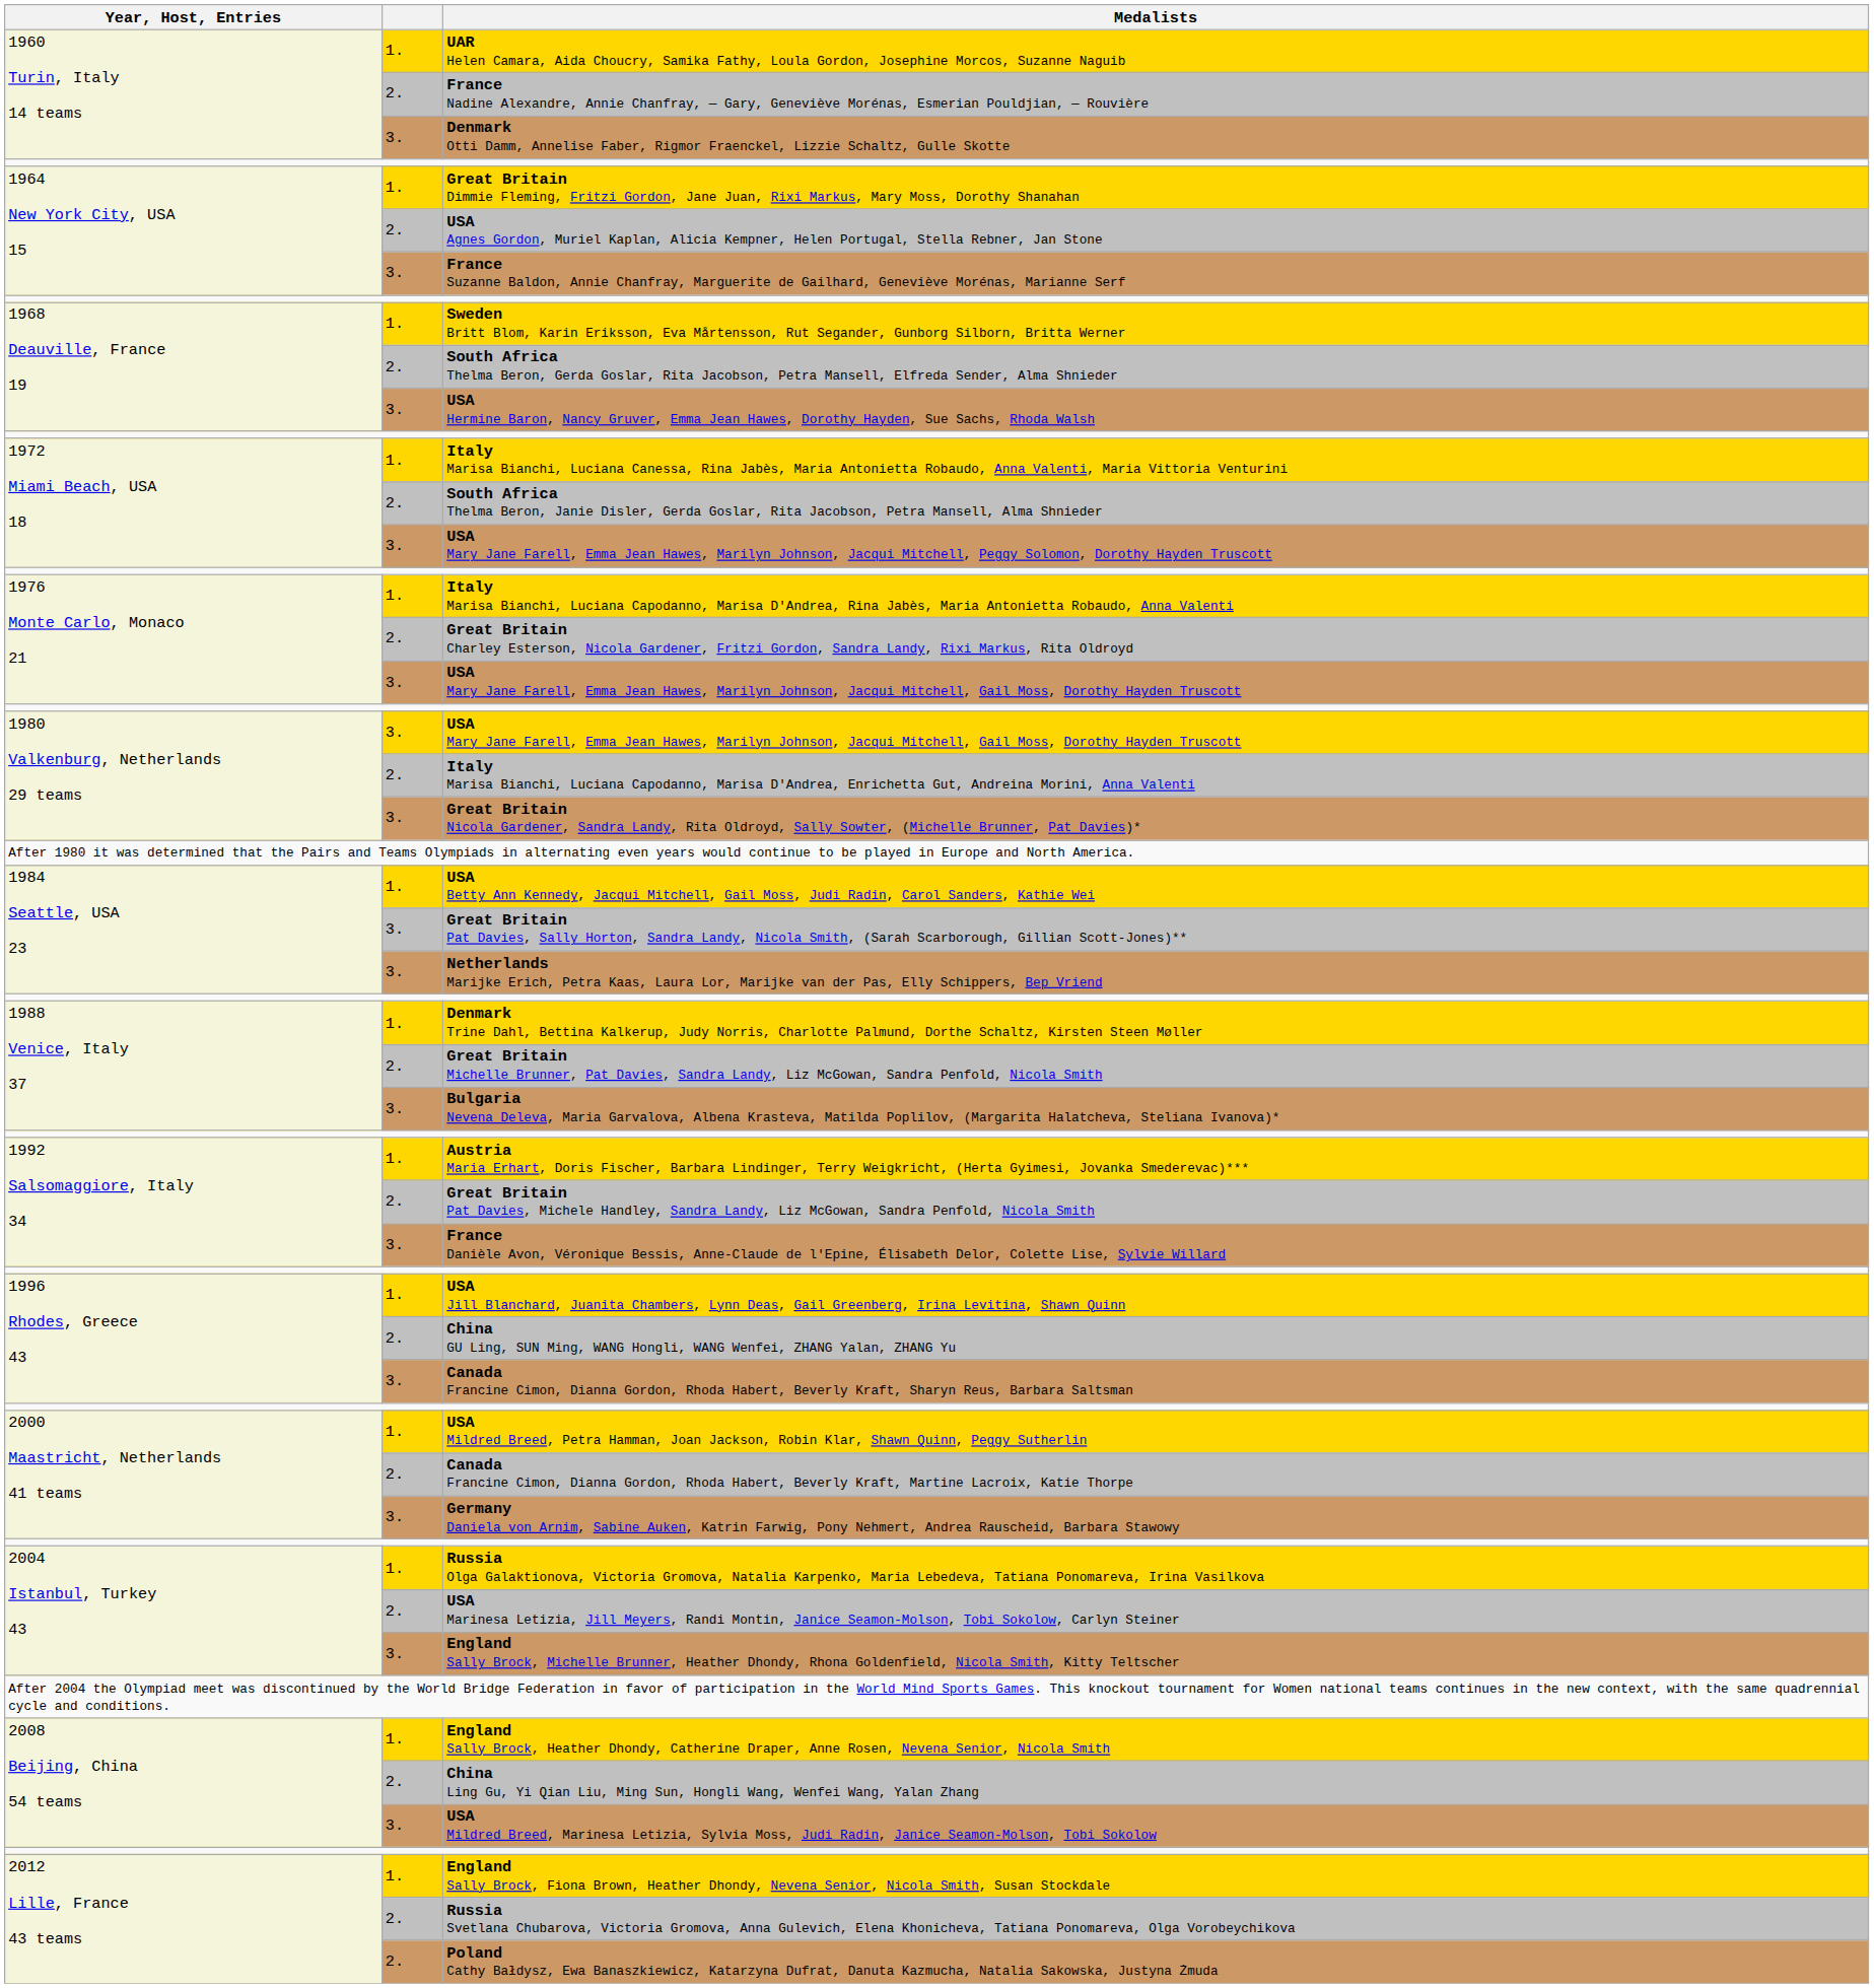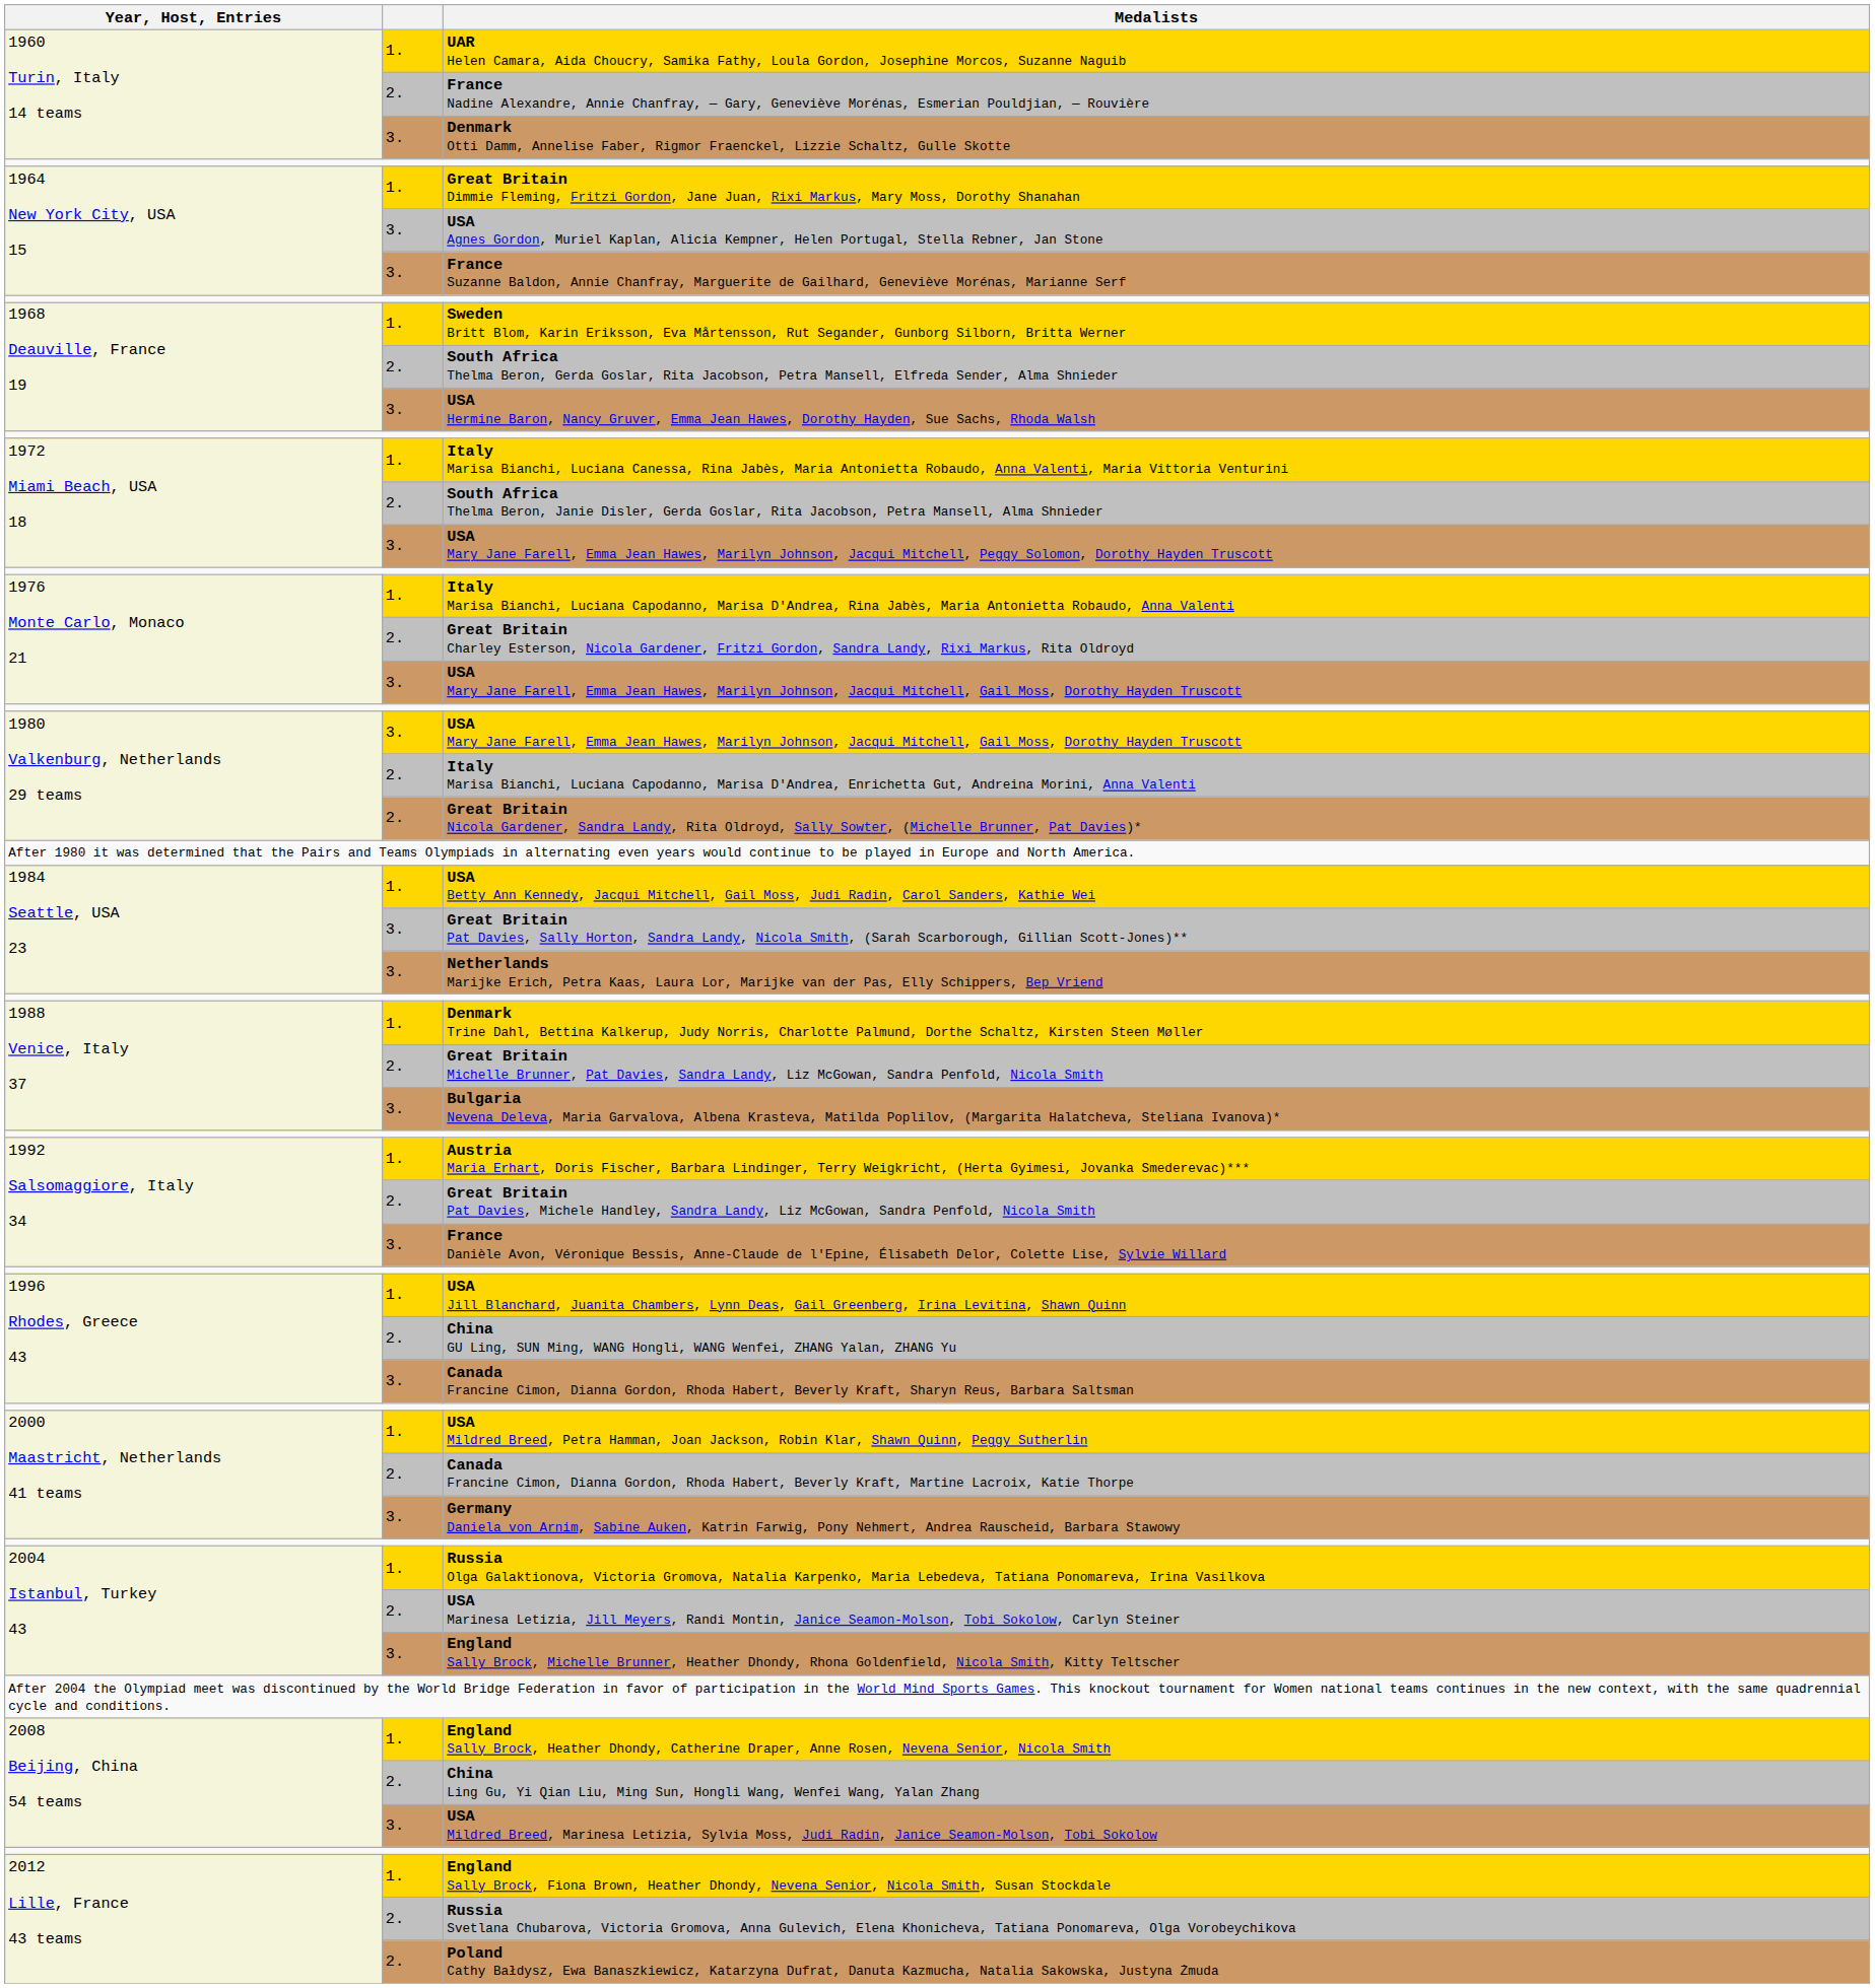row 7 | column 2: 2. -> 3.
row 24 | column 2: 3. -> 2.
